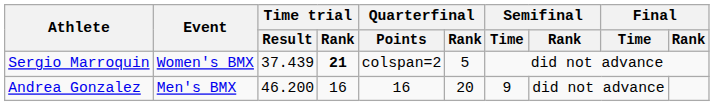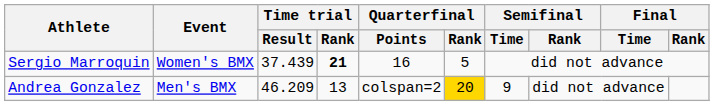Sergio Marroquin | Quarterfinal / Points: colspan=2 -> 16
Andrea Gonzalez | Time trial / Result: 46.200 -> 46.209
Andrea Gonzalez | Time trial / Rank: 16 -> 13
Andrea Gonzalez | Quarterfinal / Points: 16 -> colspan=2
Andrea Gonzalez | Quarterfinal / Rank: no background -> gold background
